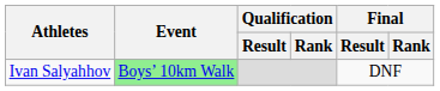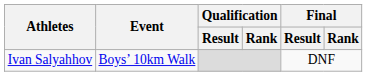Ivan Salyahhov | Event: lightgreen background -> no background
